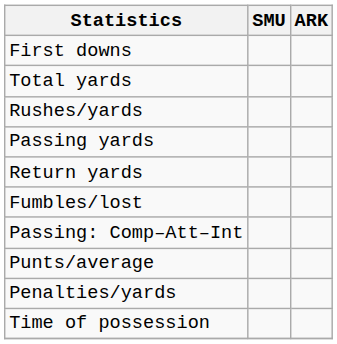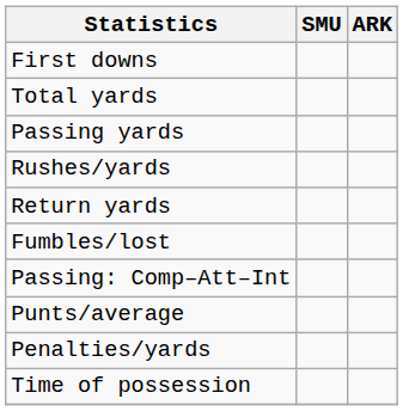rows swapped: Rushes/yards <-> Passing yards
